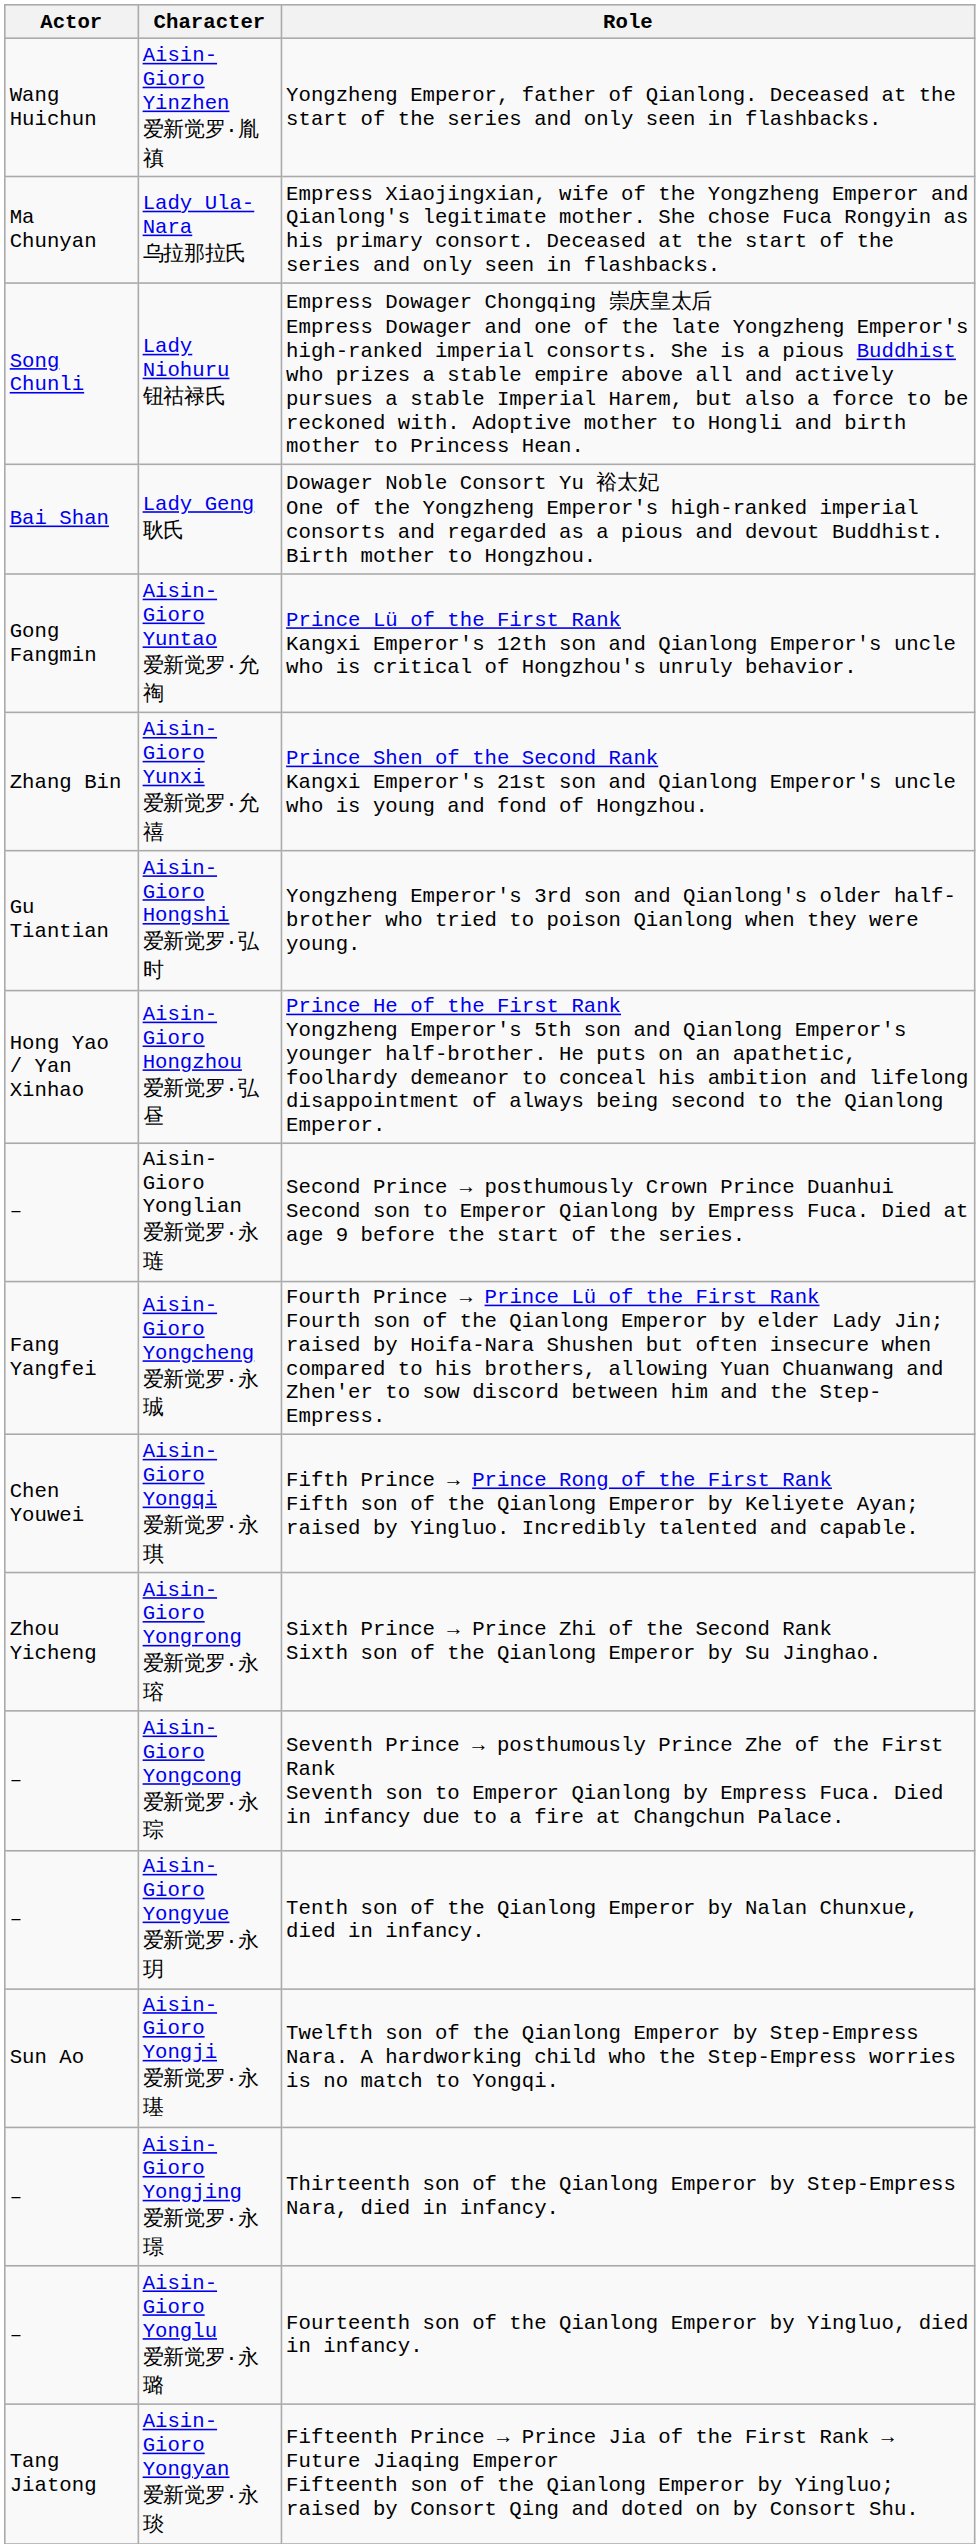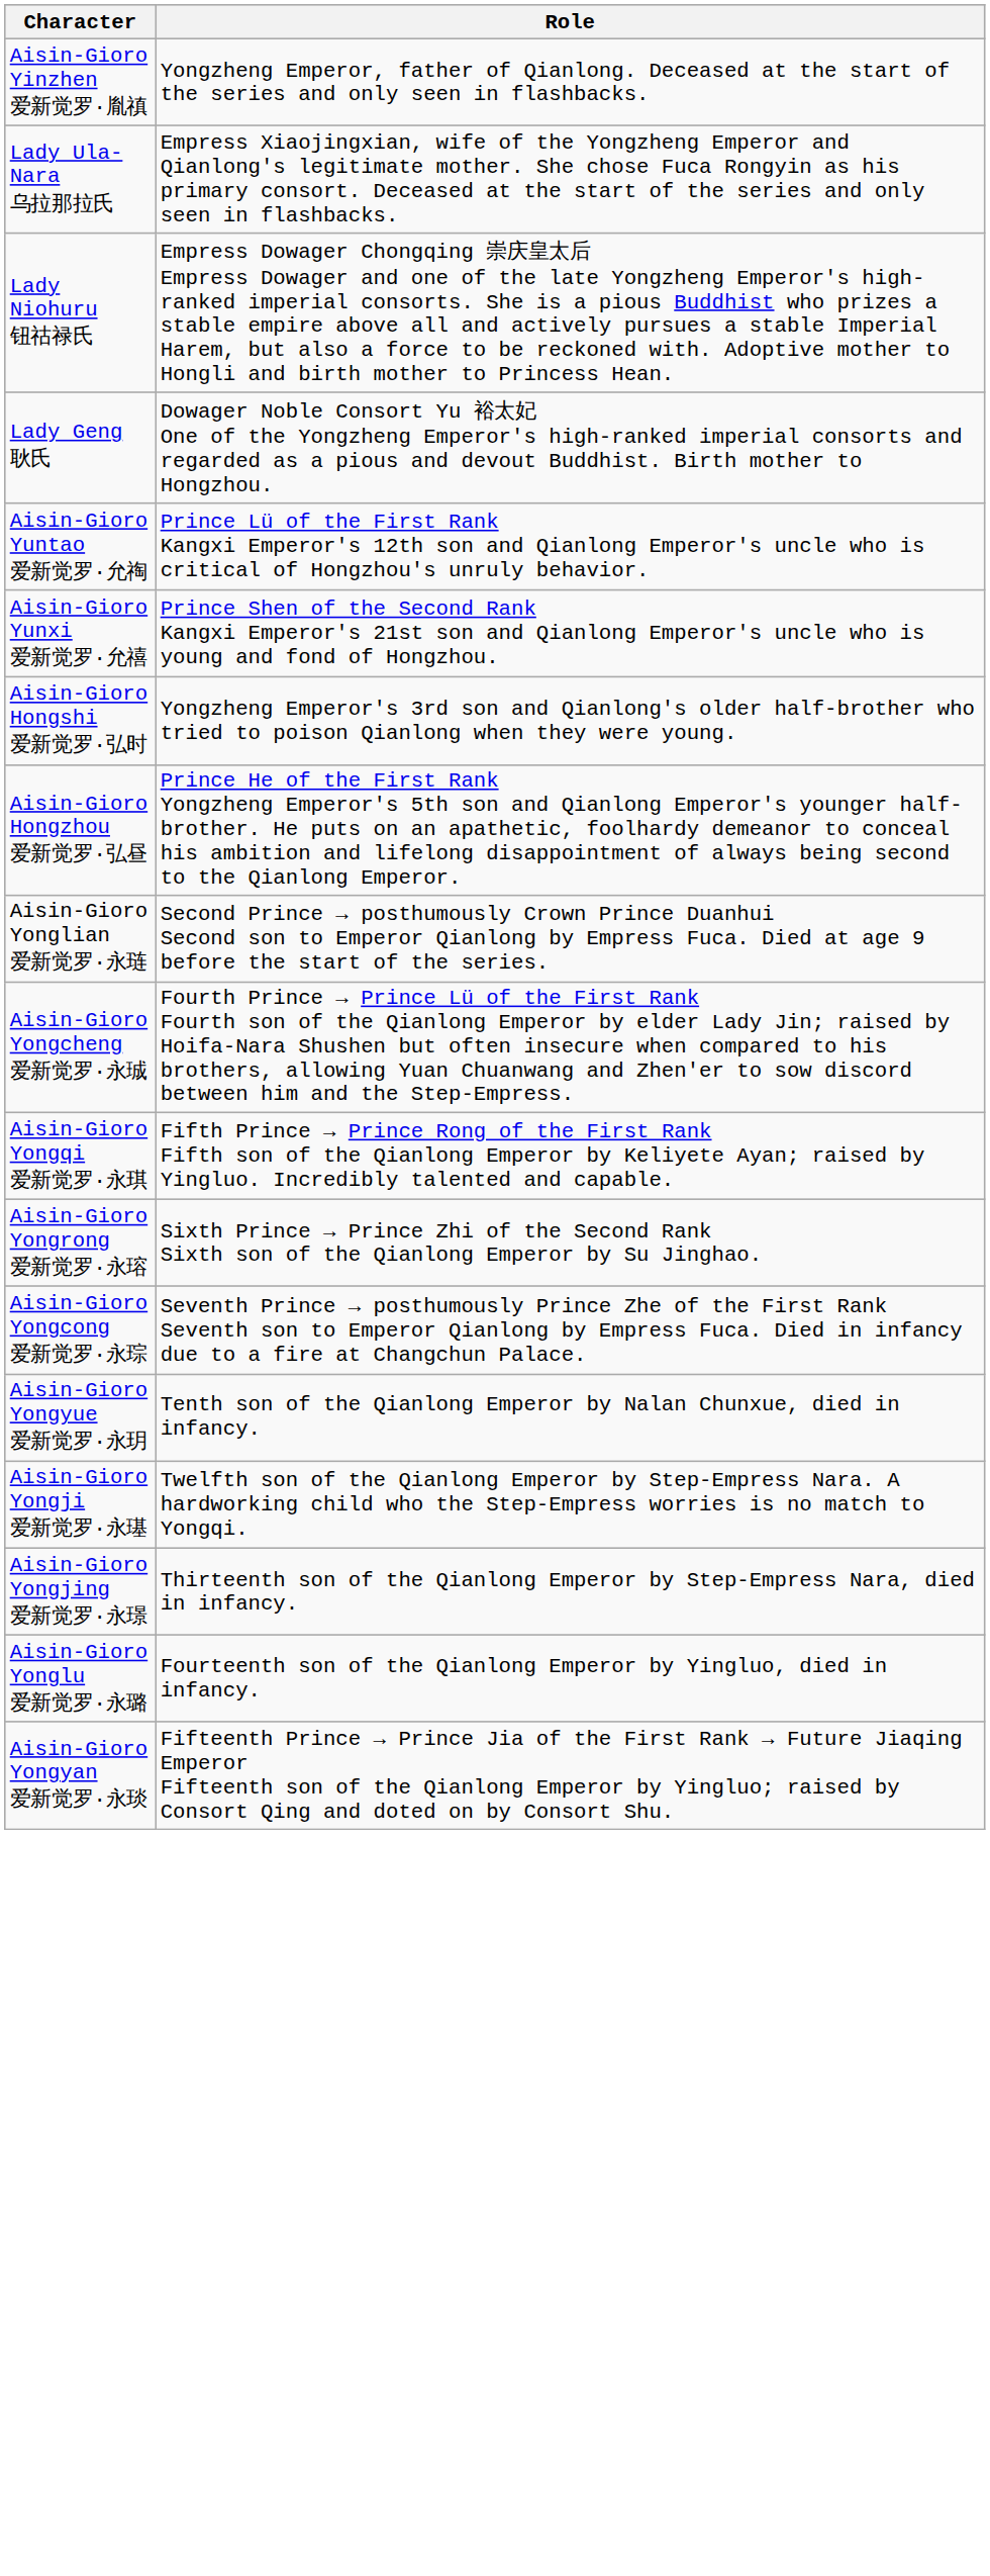- column: Actor | Wang Huichun | Ma Chunyan | Song Chunli | Bai Shan | Gong Fangmin | Zhang Bin | Gu Tiantian | Hong Yao / Yan Xinhao | – | Fang Yangfei | Chen Youwei | Zhou Yicheng | – | – | Sun Ao | – | – | Tang Jiatong
